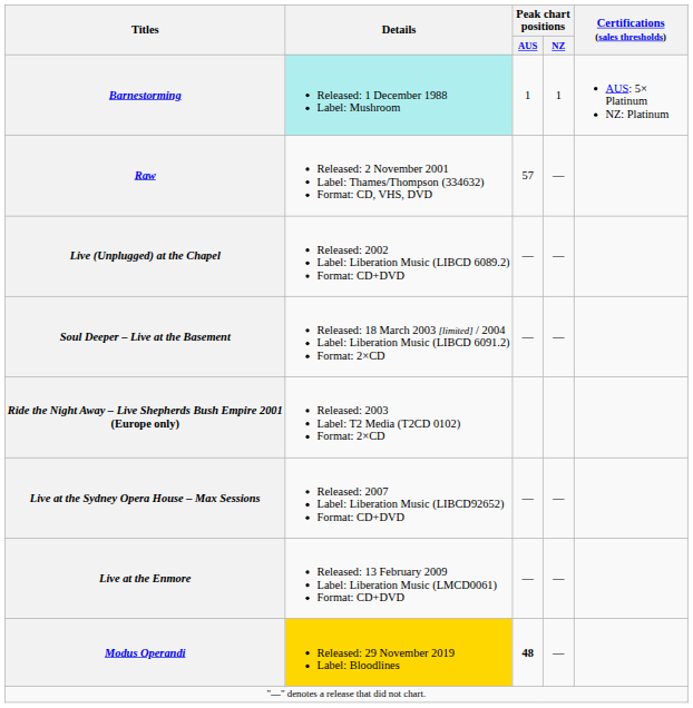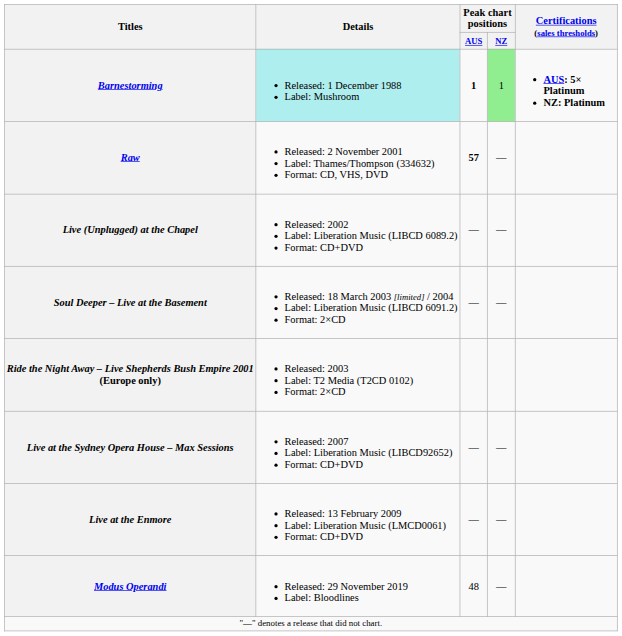Barnestorming | Peak chart positions / AUS: normal -> bold
Barnestorming | Peak chart positions / NZ: no background -> lightgreen background
Barnestorming | Certifications (sales thresholds): normal -> bold
Raw | Peak chart positions / AUS: normal -> bold
Modus Operandi | Details: gold background -> no background
Modus Operandi | Peak chart positions / AUS: bold -> normal
